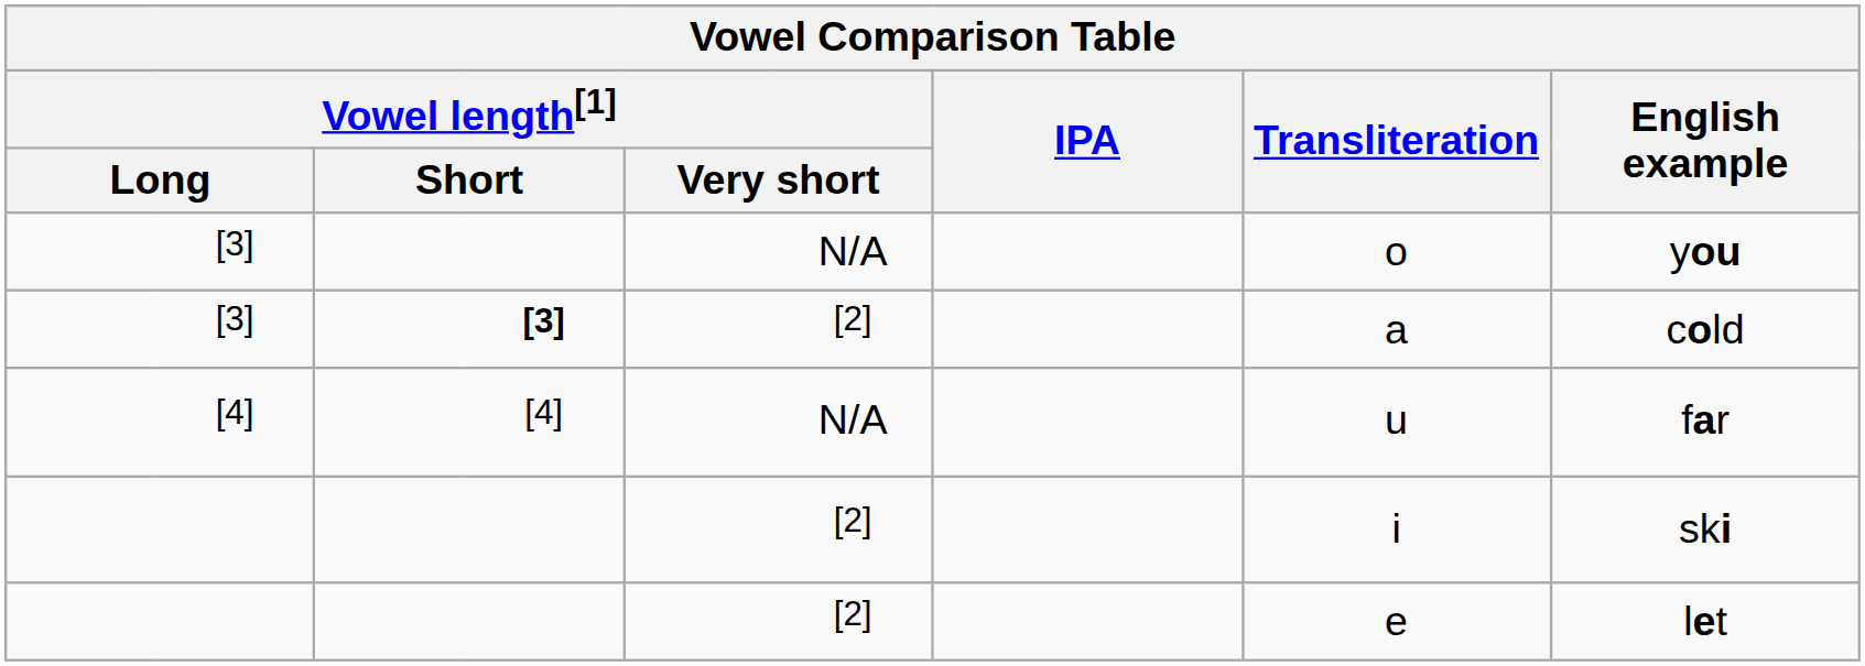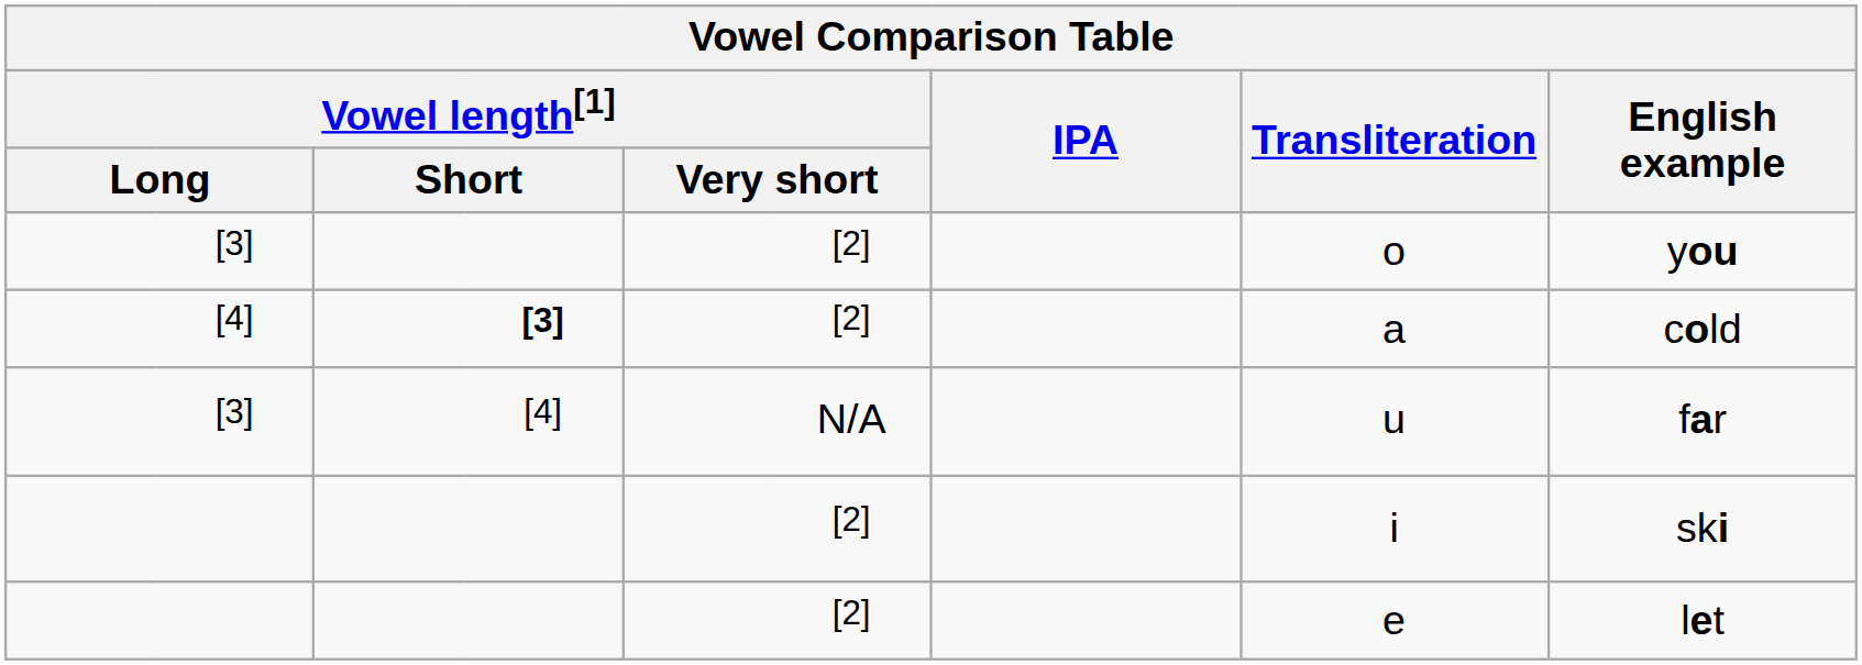row 4 | column 6: N/A -> [2]
row 5 | column 2: [3] -> [4]
row 6 | column 2: [4] -> [3]
